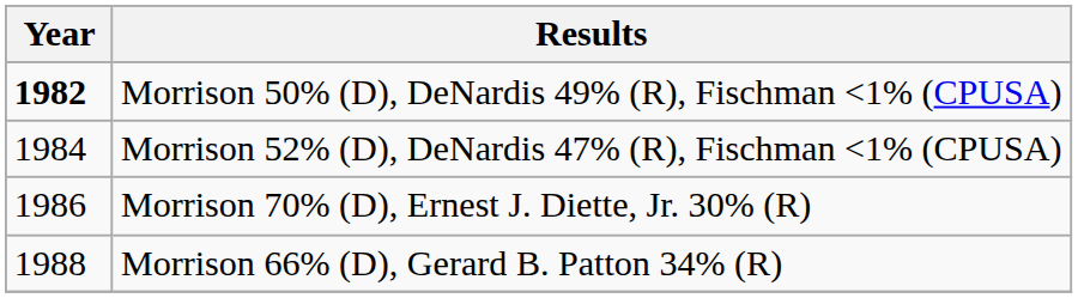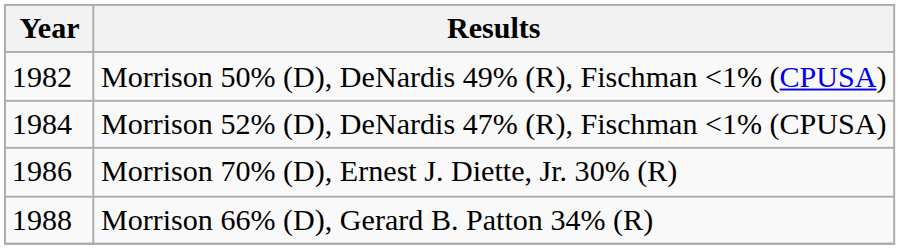Morrison 50% (D), DeNardis 49% (R), Fischman <1% (CPUSA) | Year: bold -> normal
